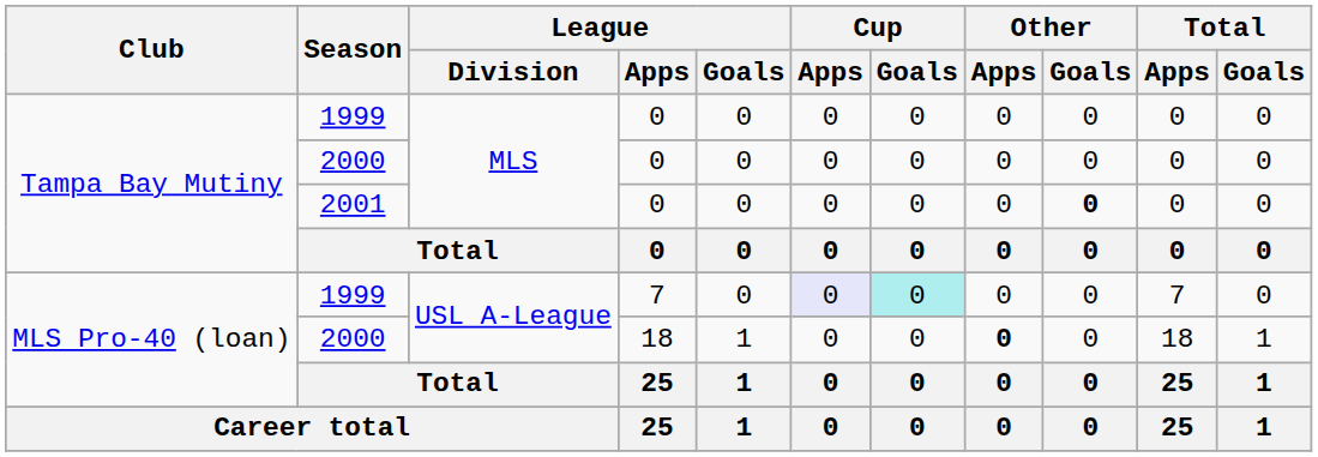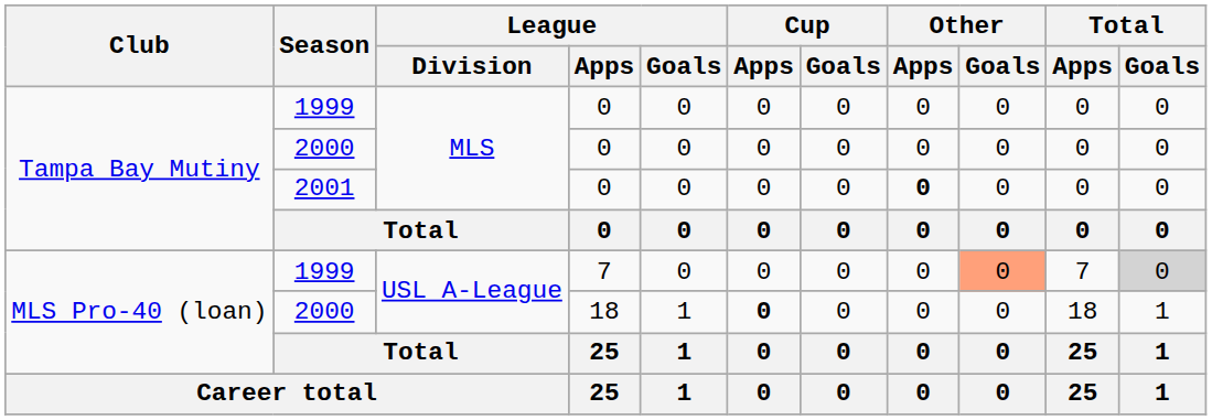2001 | Other / Apps: normal -> bold
2001 | Other / Goals: bold -> normal
1999 / 7 | Cup / Apps: lavender background -> no background
1999 / 7 | Cup / Goals: paleturquoise background -> no background
1999 / 7 | Other / Goals: no background -> lightsalmon background
1999 / 7 | Total / Goals: no background -> lightgrey background
2000 / 18 | Cup / Apps: normal -> bold
2000 / 18 | Other / Apps: bold -> normal
